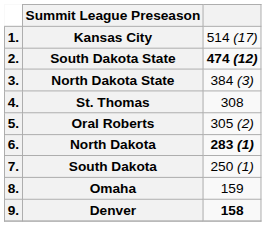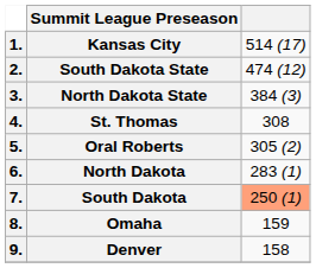South Dakota State | column 3: bold -> normal
North Dakota | column 3: bold -> normal
South Dakota | column 3: no background -> lightsalmon background
Denver | column 3: bold -> normal
